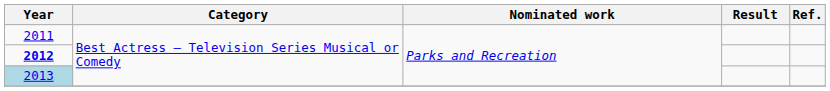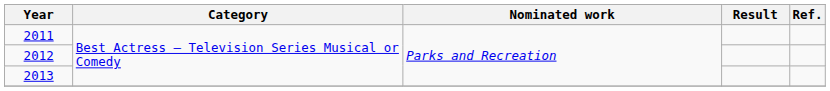2012 | Year: bold -> normal
2013 | Year: lightblue background -> no background
